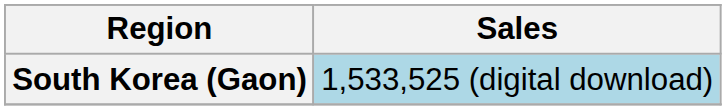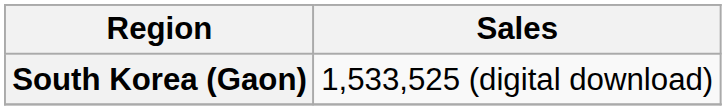South Korea (Gaon) | Sales: lightblue background -> no background
